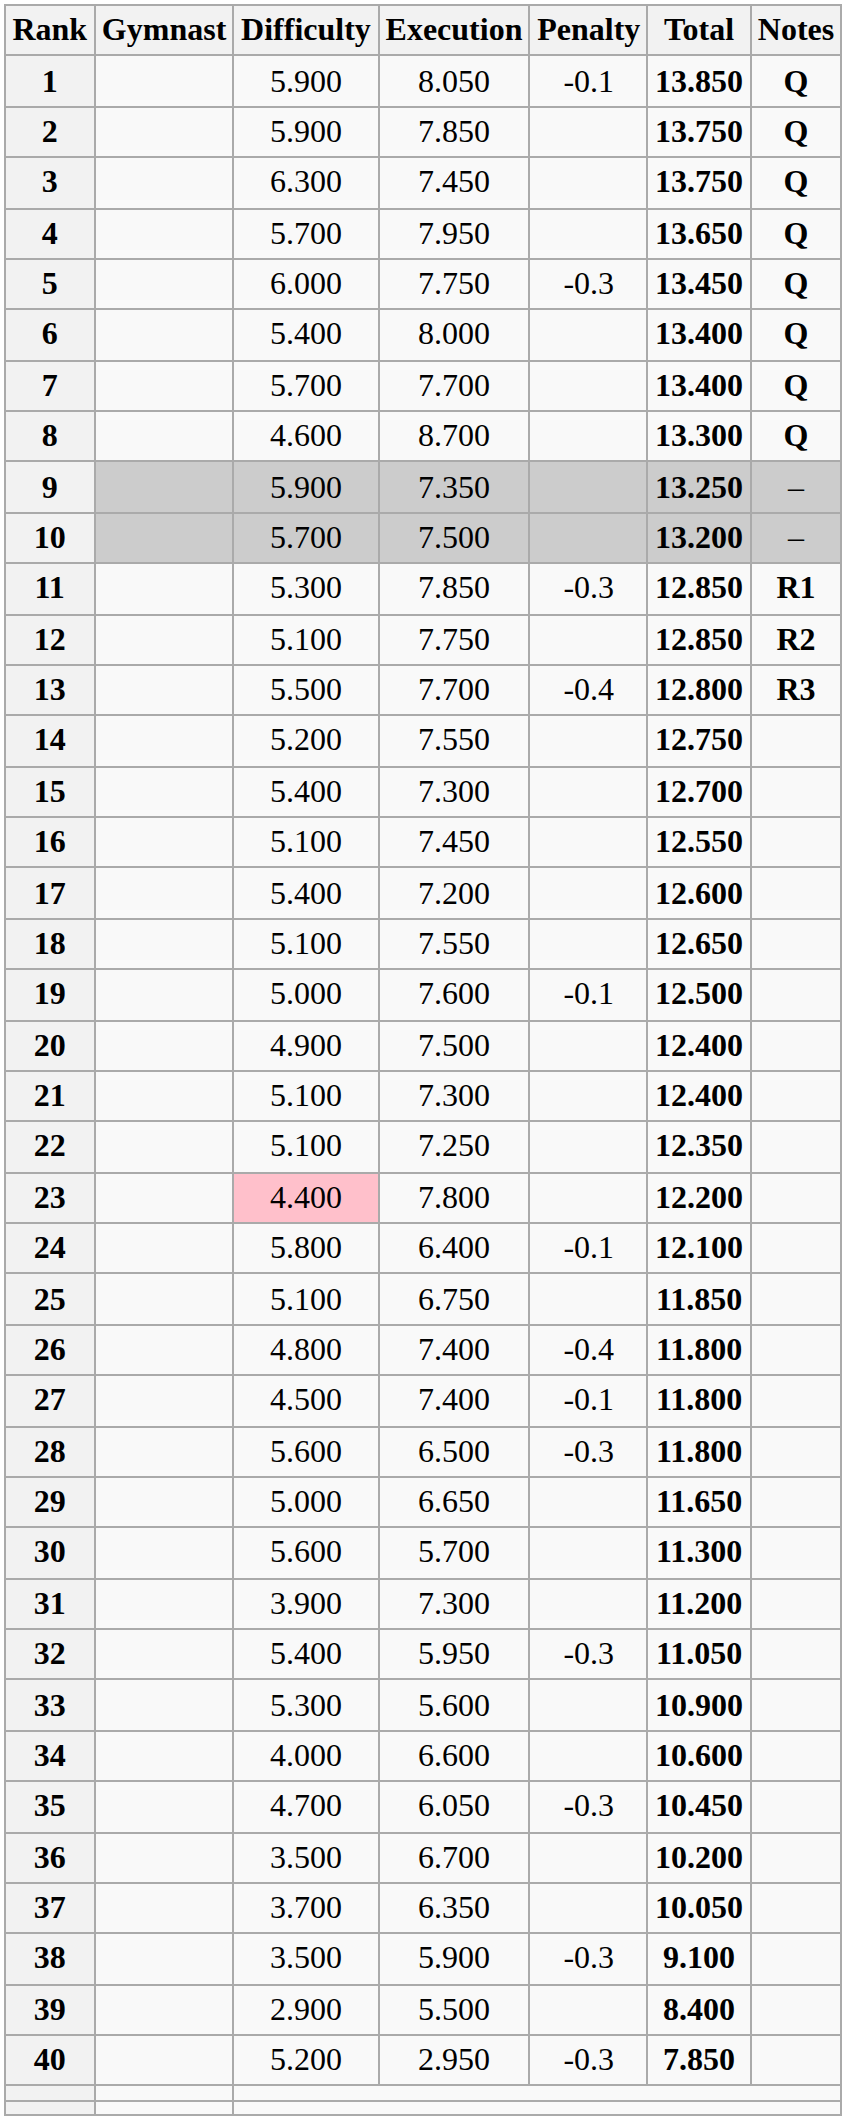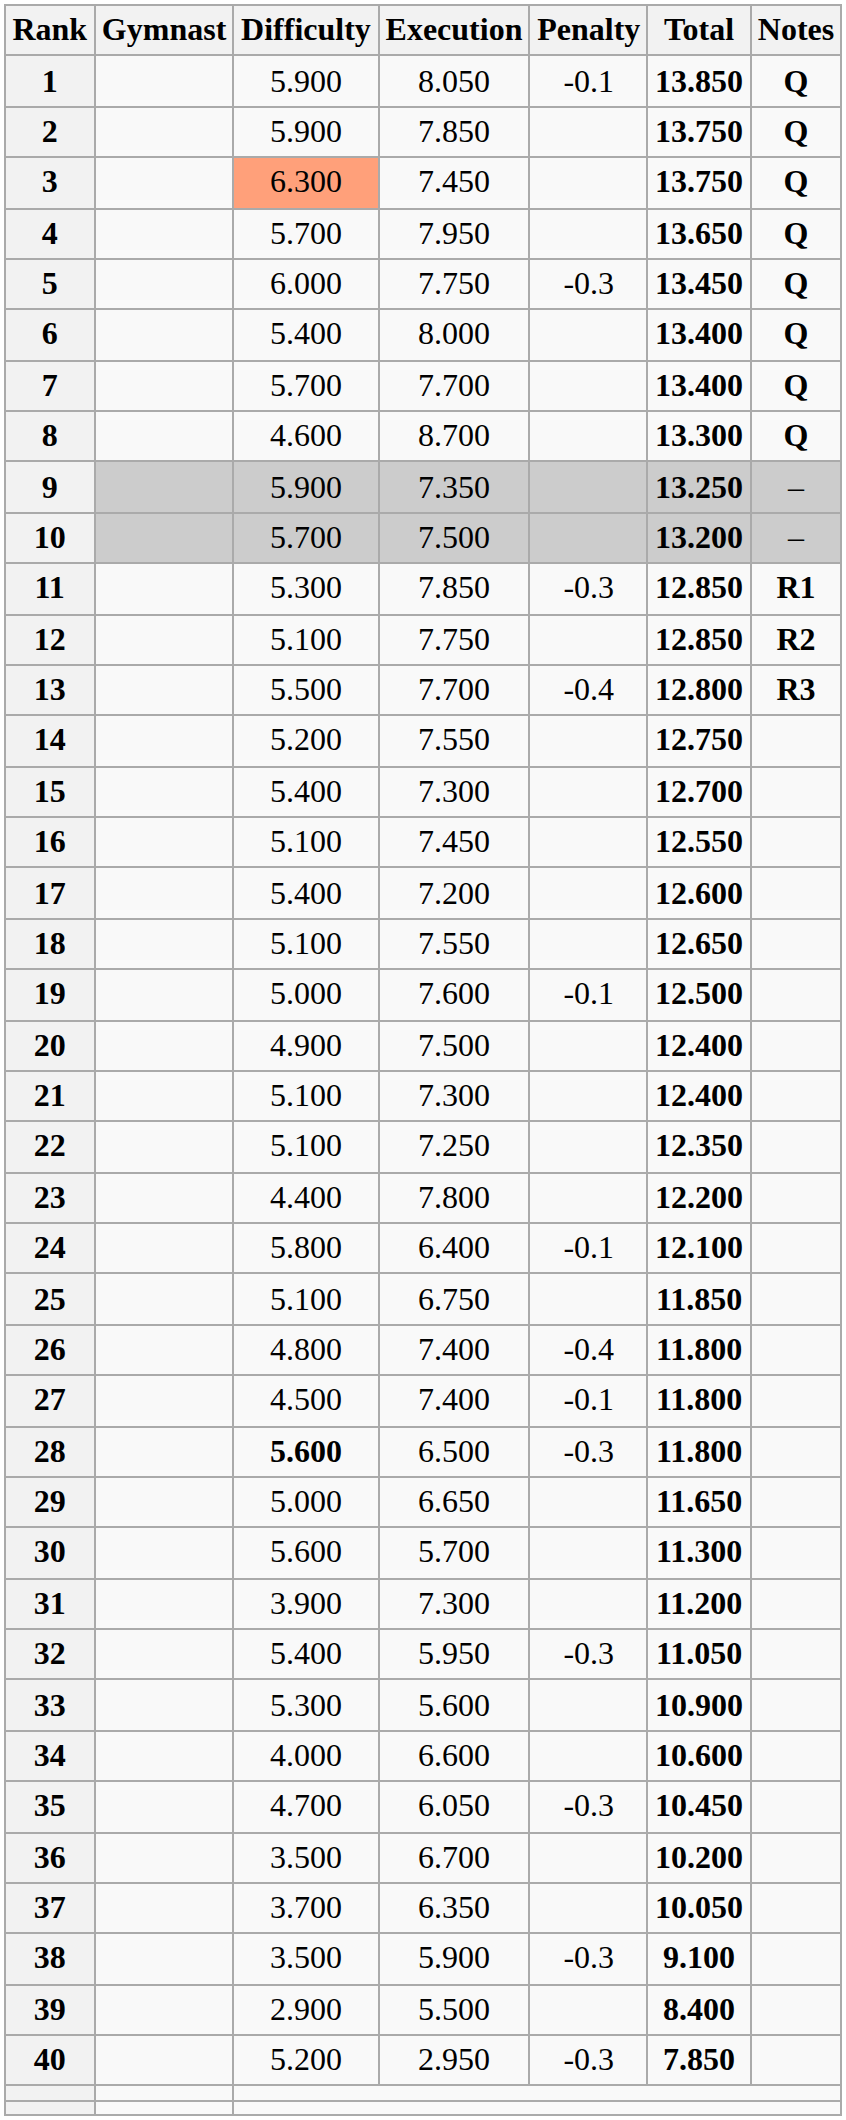3 | Difficulty: no background -> lightsalmon background
23 | Difficulty: pink background -> no background
28 | Difficulty: normal -> bold
